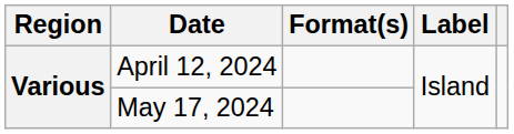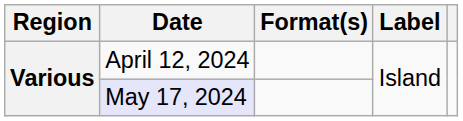May 17, 2024 | Date: no background -> lavender background
